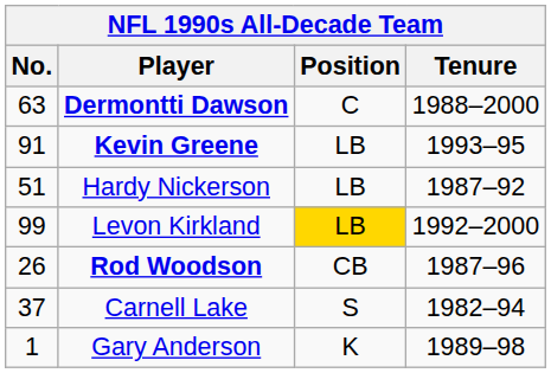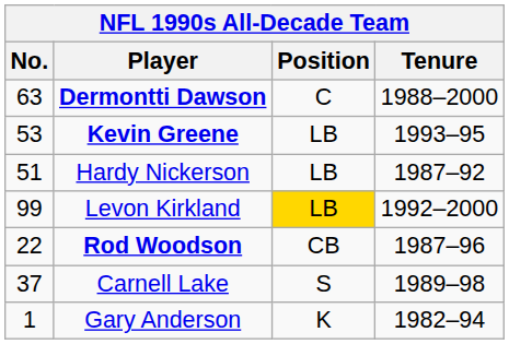Kevin Greene | No.: 91 -> 53
Rod Woodson | No.: 26 -> 22
Carnell Lake | Tenure: 1982–94 -> 1989–98
Gary Anderson | Tenure: 1989–98 -> 1982–94
